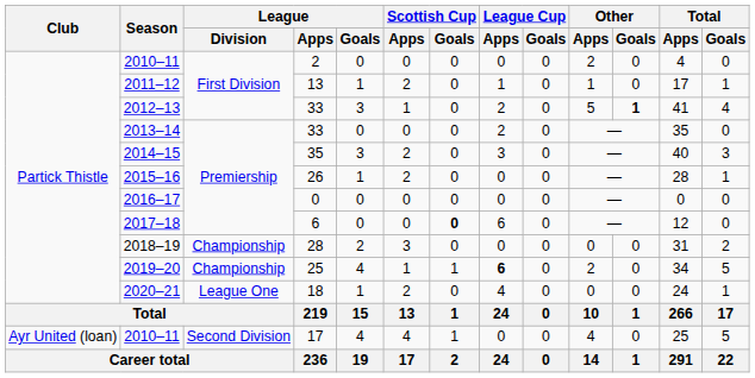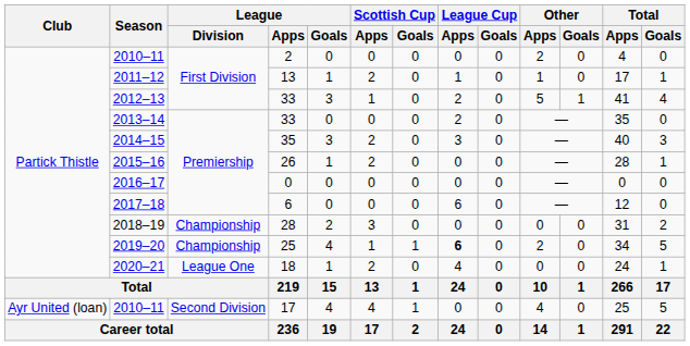2012–13 | Other / Goals: bold -> normal
2017–18 | Scottish Cup / Goals: bold -> normal
